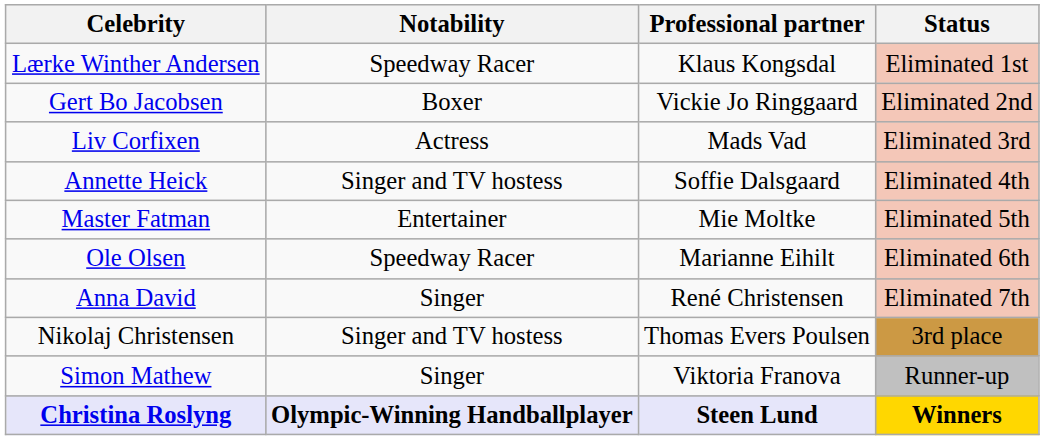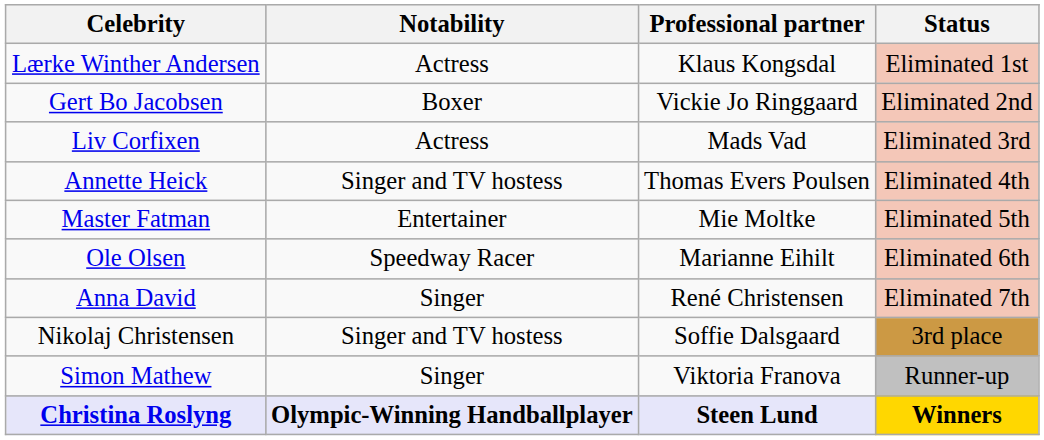Lærke Winther Andersen | Notability: Speedway Racer -> Actress
Annette Heick | Professional partner: Soffie Dalsgaard -> Thomas Evers Poulsen
Nikolaj Christensen | Professional partner: Thomas Evers Poulsen -> Soffie Dalsgaard
